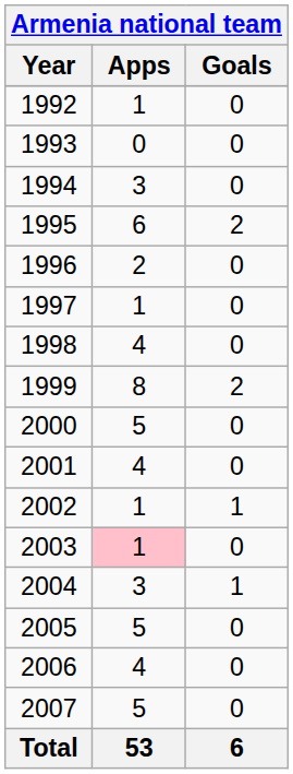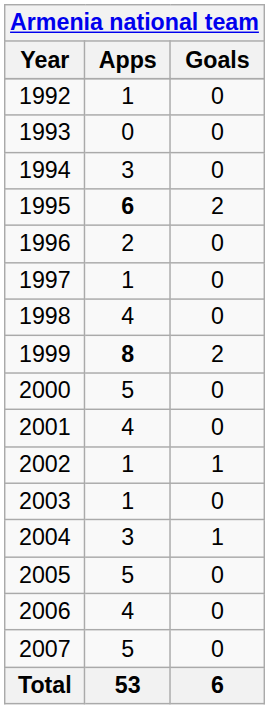1995 | Apps: normal -> bold
1999 | Apps: normal -> bold
2003 | Apps: pink background -> no background
